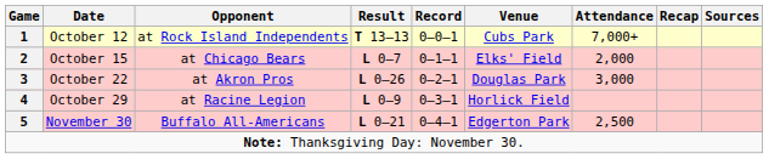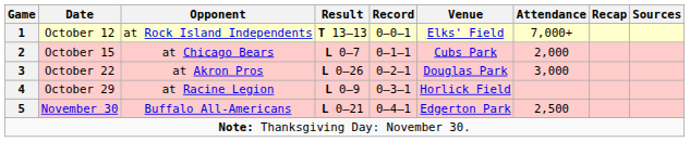October 12 | Venue: Cubs Park -> Elks' Field
October 15 | Venue: Elks' Field -> Cubs Park
